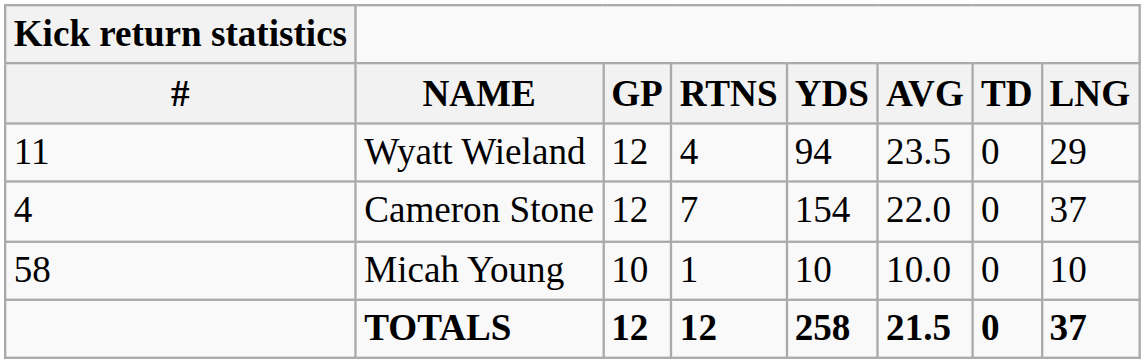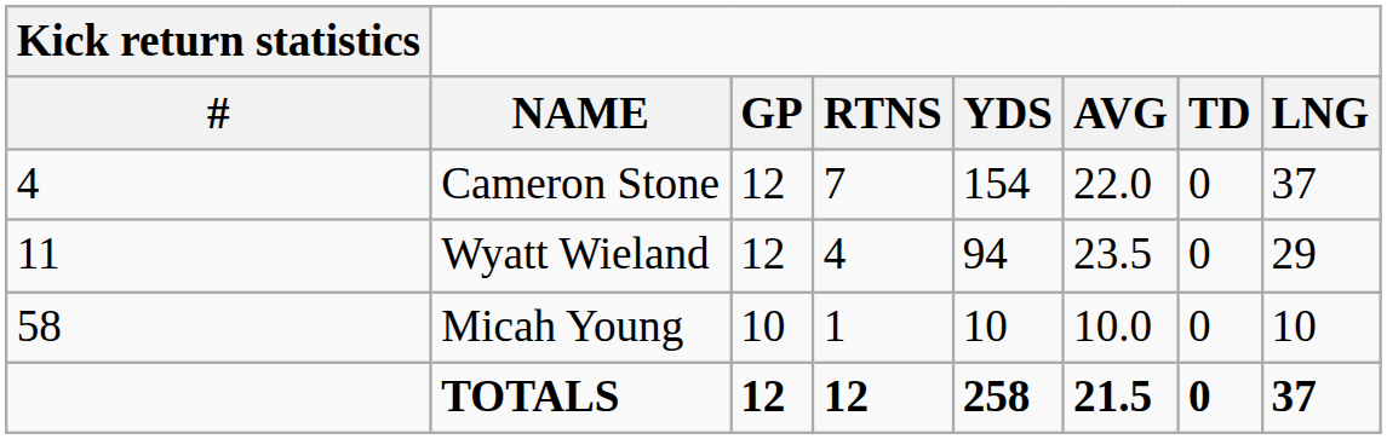rows swapped: Cameron Stone <-> Wyatt Wieland
